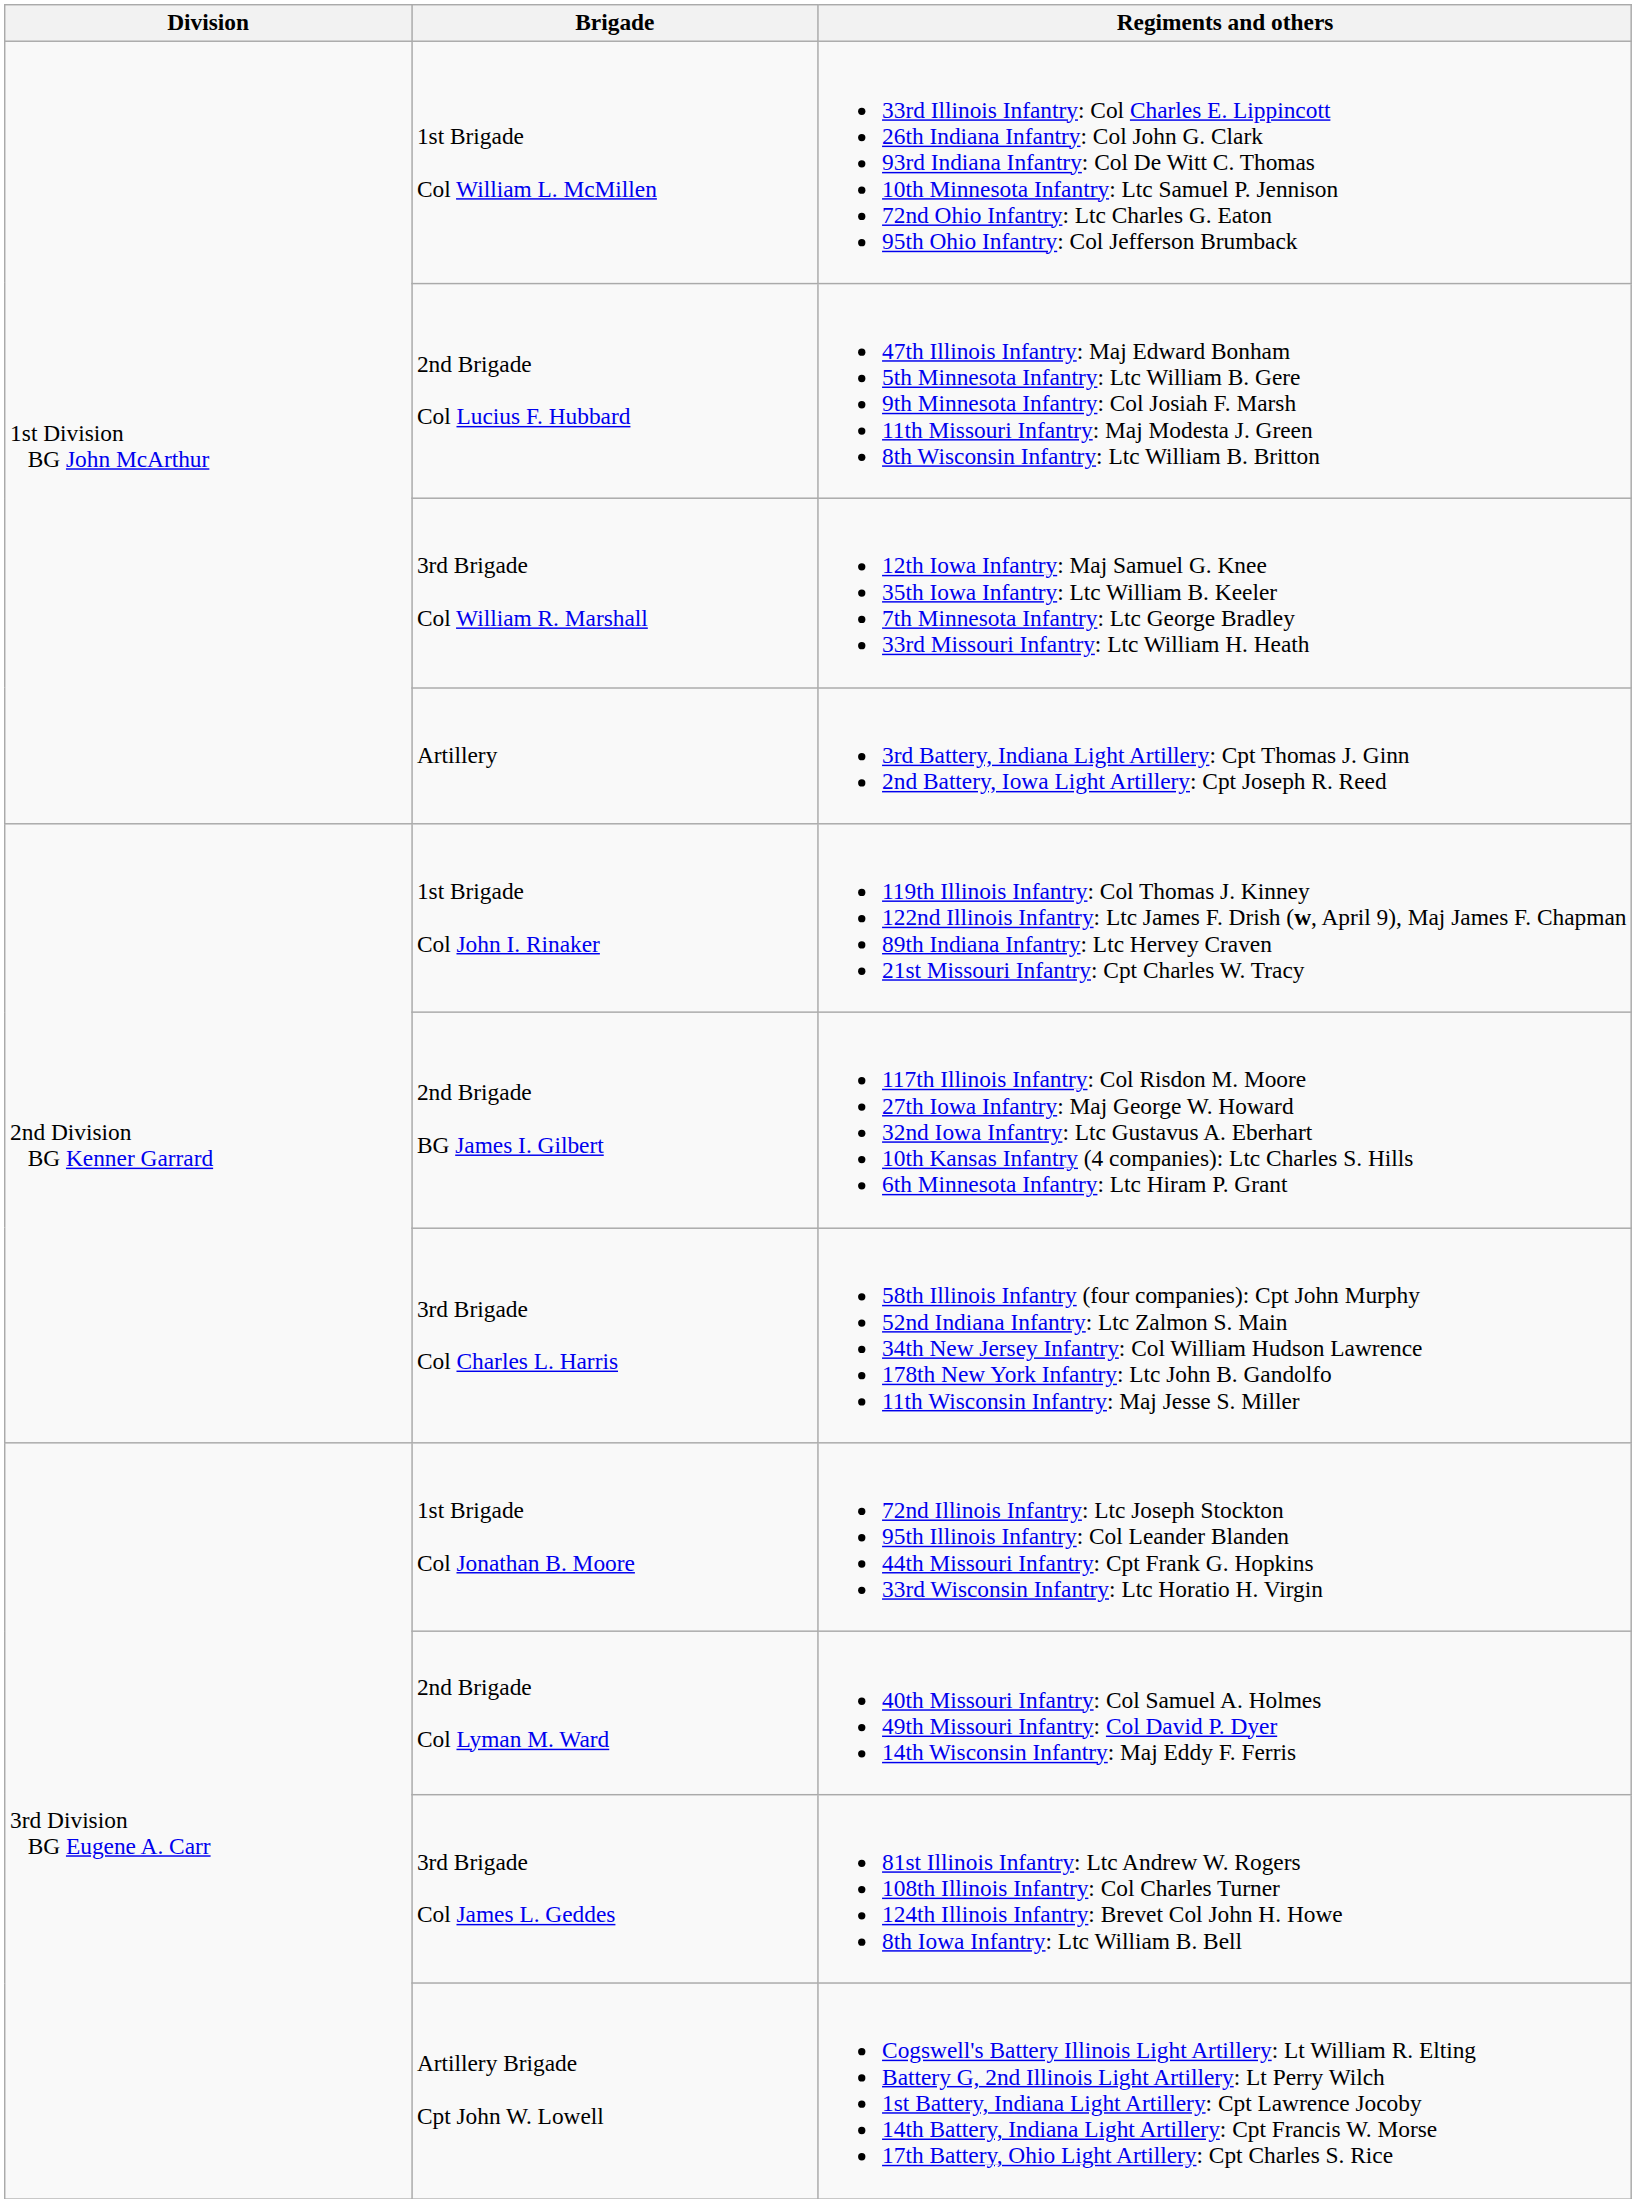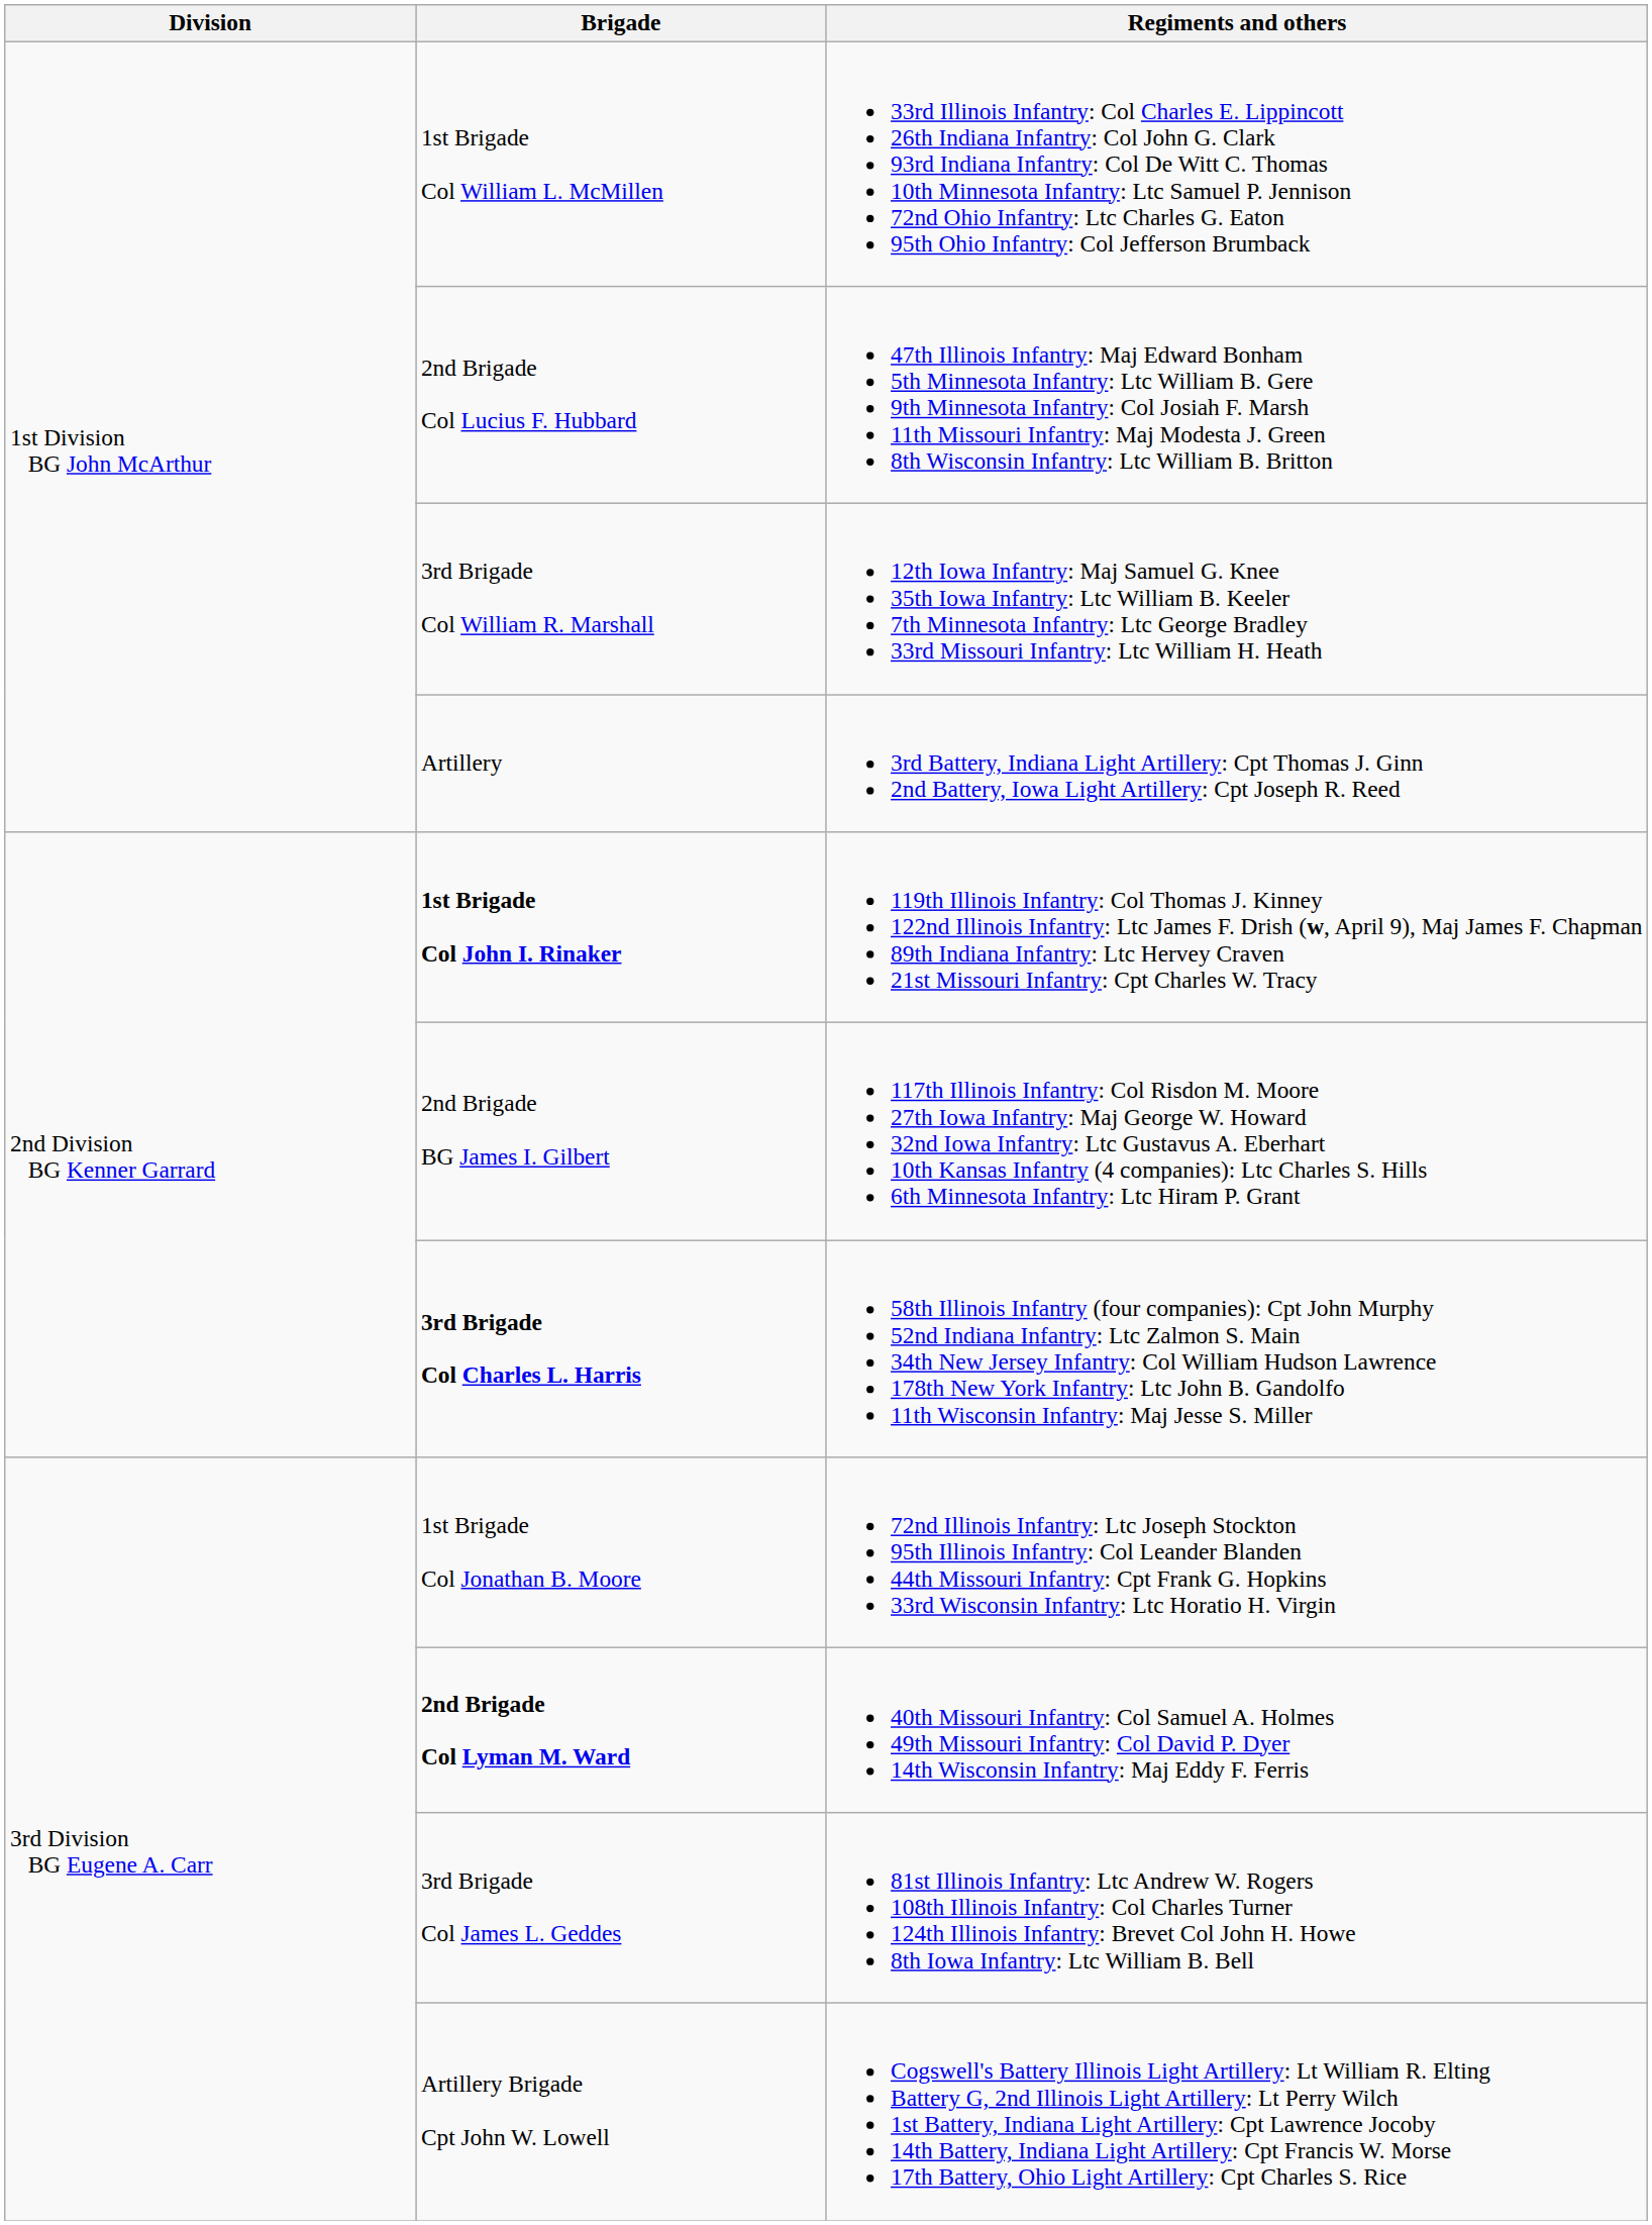1st Brigade Col John I. Rinaker | Brigade: normal -> bold
3rd Brigade Col Charles L. Harris | Brigade: normal -> bold
2nd Brigade Col Lyman M. Ward | Brigade: normal -> bold
